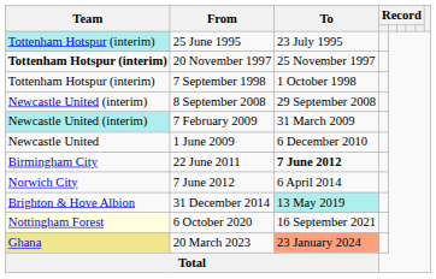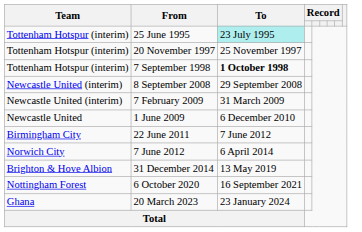25 June 1995 | Team: paleturquoise background -> no background
25 June 1995 | To: no background -> paleturquoise background
20 November 1997 | Team: bold -> normal
7 September 1998 | To: normal -> bold
7 February 2009 | Team: paleturquoise background -> no background
22 June 2011 | To: bold -> normal
31 December 2014 | To: paleturquoise background -> no background
6 October 2020 | Team: lightyellow background -> no background
20 March 2023 | Team: khaki background -> no background
20 March 2023 | To: lightsalmon background -> no background
